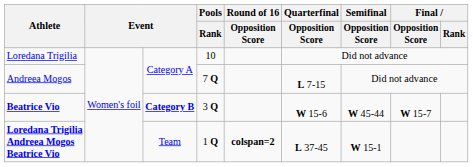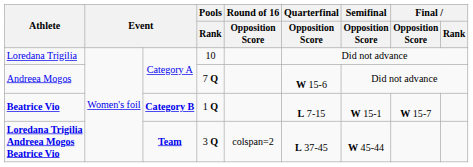Andreea Mogos | Quarterfinal / Opposition Score: L 7-15 -> W 15-6
Beatrice Vio | Pools / Rank: 3 Q -> 1 Q
Beatrice Vio | Quarterfinal / Opposition Score: W 15-6 -> L 7-15
Beatrice Vio | Semifinal / Opposition Score: W 45-44 -> W 15-1
Loredana Trigilia Andreea Mogos Beatrice Vio | column 3: normal -> bold
Loredana Trigilia Andreea Mogos Beatrice Vio | Pools / Rank: 1 Q -> 3 Q
Loredana Trigilia Andreea Mogos Beatrice Vio | Round of 16 / Opposition Score: bold -> normal
Loredana Trigilia Andreea Mogos Beatrice Vio | Semifinal / Opposition Score: W 15-1 -> W 45-44
